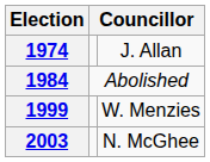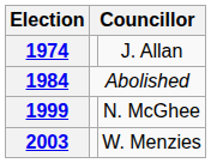1999 | column 3: W. Menzies -> N. McGhee
2003 | column 3: N. McGhee -> W. Menzies
